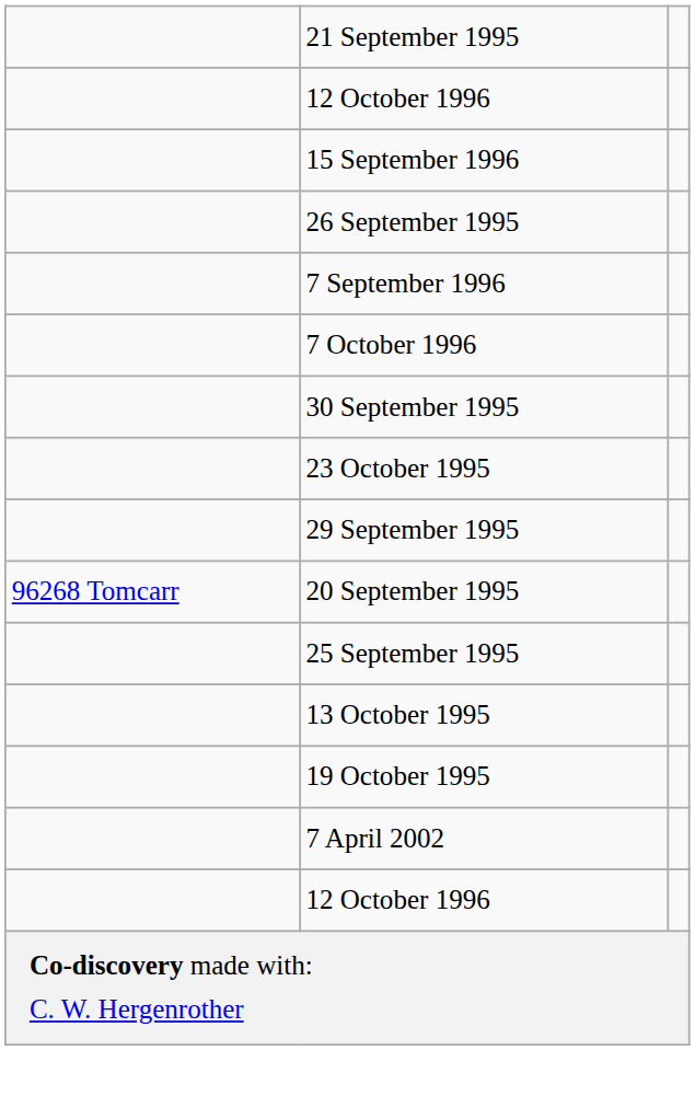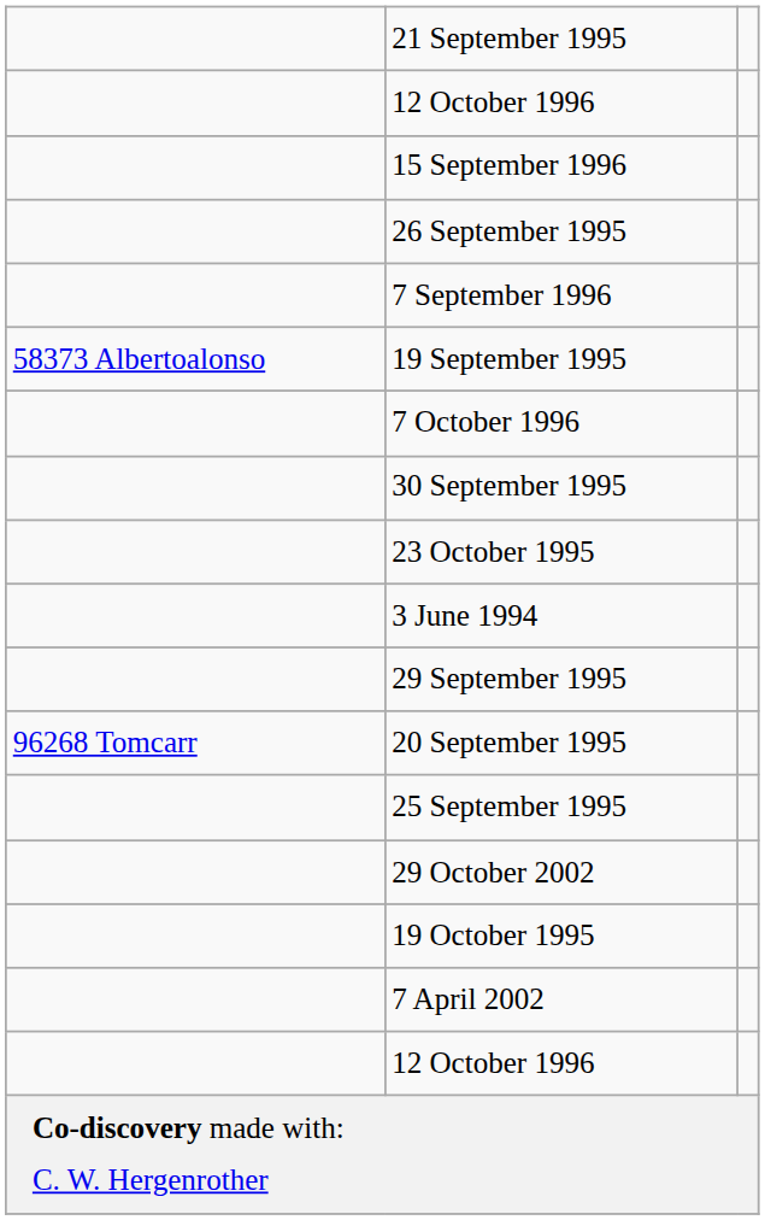+ row: 58373 Albertoalonso | 19 September 1995
+ row: 3 June 1994
- row: 13 October 1995
+ row: 29 October 2002
